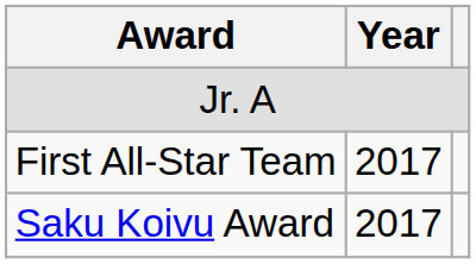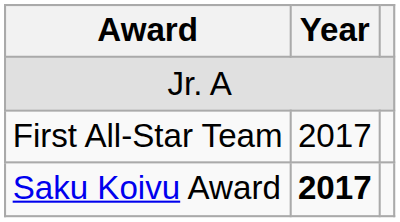Saku Koivu Award | Year: normal -> bold
